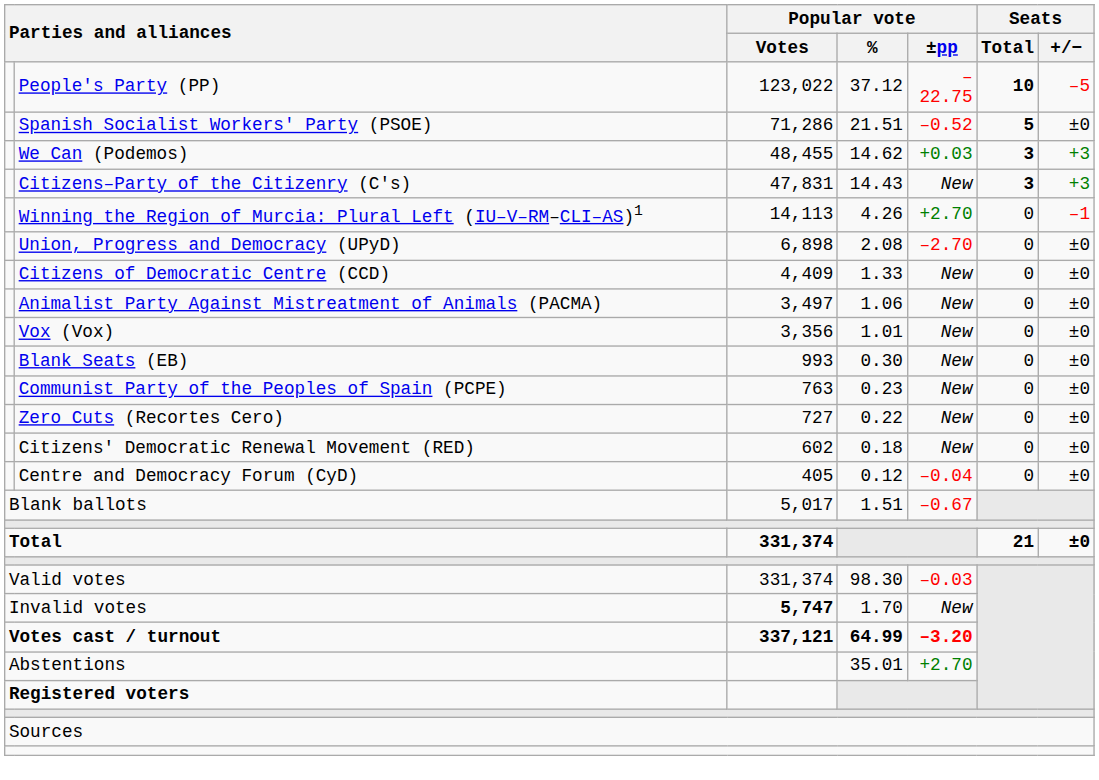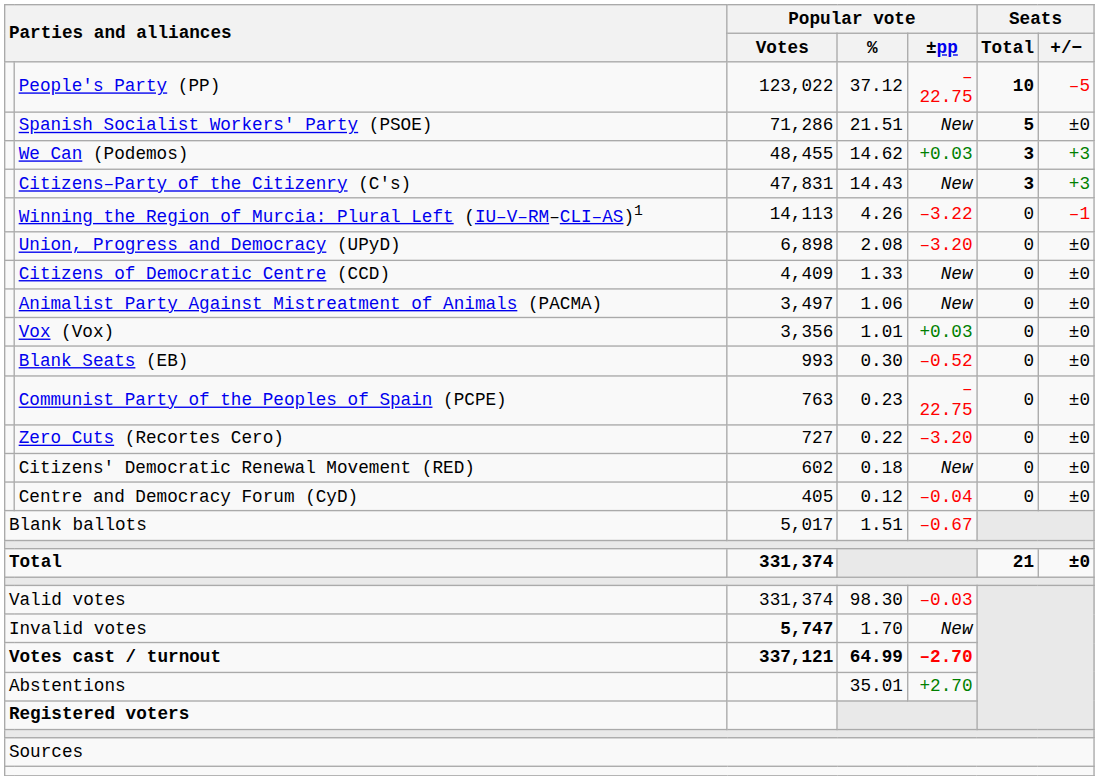Spanish Socialist Workers' Party (PSOE) | Popular vote / ±pp: –0.52 -> New
Winning the Region of Murcia: Plural Left (IU–V–RM–CLI–AS)1 | Popular vote / ±pp: +2.70 -> –3.22
Union, Progress and Democracy (UPyD) | Popular vote / ±pp: –2.70 -> –3.20
Vox (Vox) | Popular vote / ±pp: New -> +0.03
Blank Seats (EB) | Popular vote / ±pp: New -> –0.52
Communist Party of the Peoples of Spain (PCPE) | Popular vote / ±pp: New -> –22.75
Zero Cuts (Recortes Cero) | Popular vote / ±pp: New -> –3.20
Votes cast / turnout | Popular vote / ±pp: –3.20 -> –2.70
